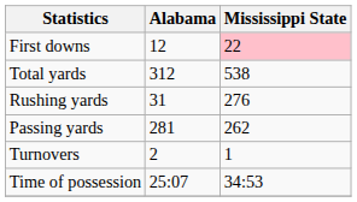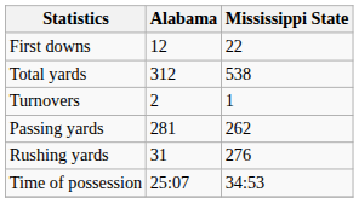First downs | Mississippi State: pink background -> no background
rows swapped: Rushing yards <-> Turnovers
